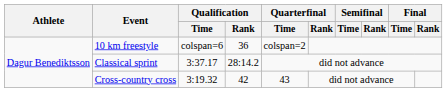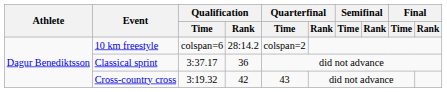10 km freestyle | Qualification / Rank: 36 -> 28:14.2
Classical sprint | Qualification / Rank: 28:14.2 -> 36
